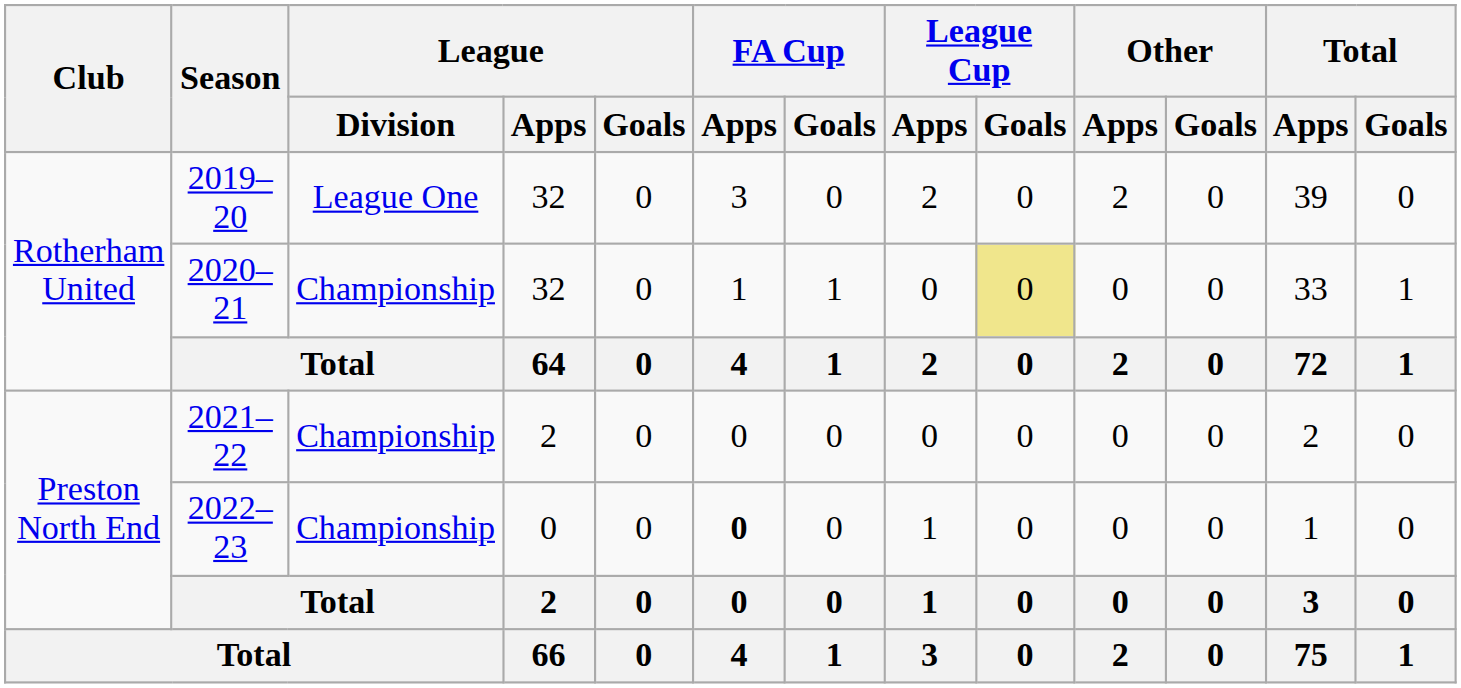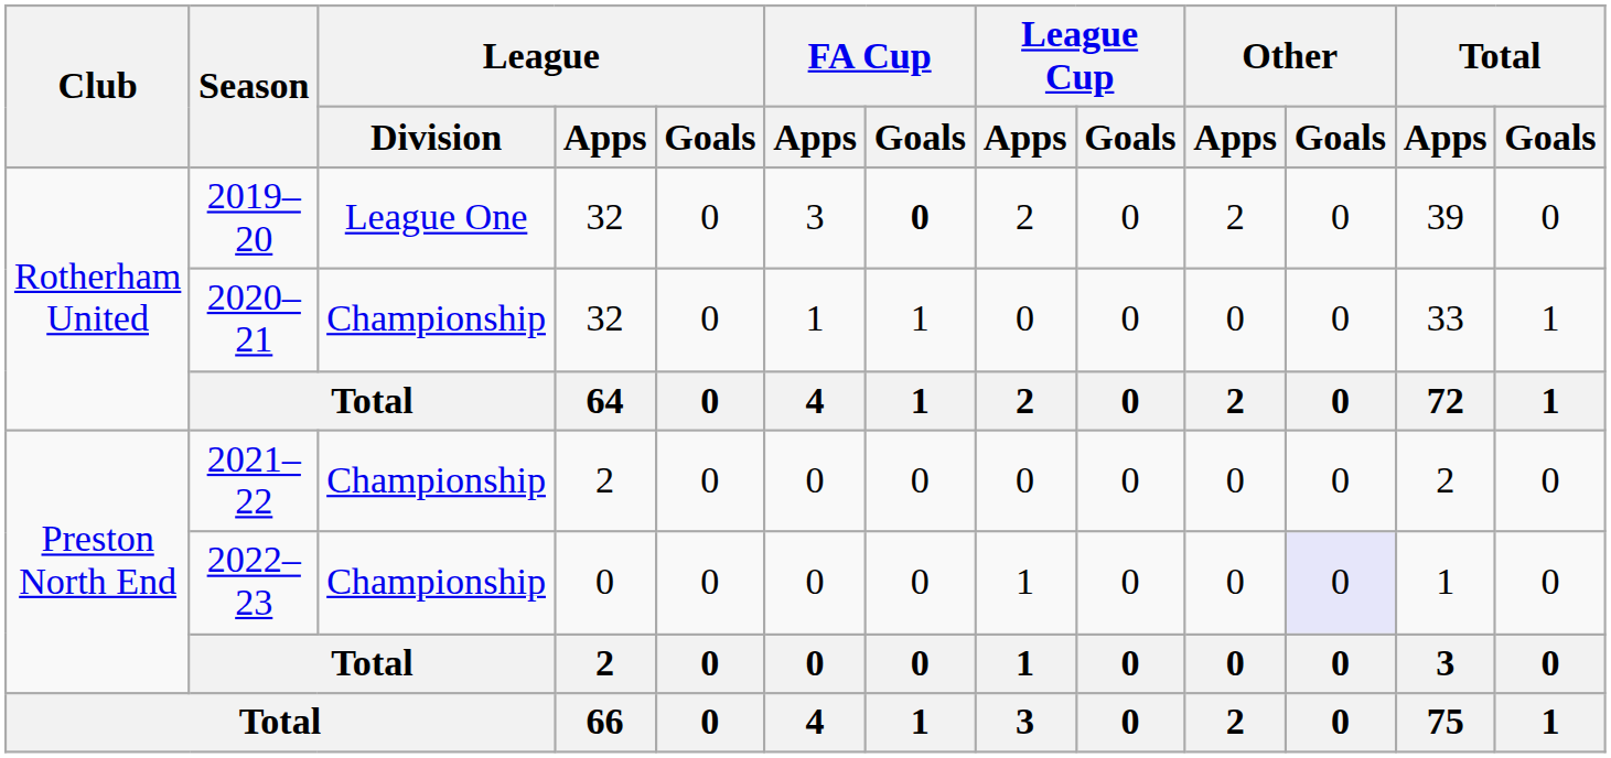2019–20 | FA Cup / Goals: normal -> bold
2020–21 | League Cup / Goals: khaki background -> no background
2022–23 | FA Cup / Apps: bold -> normal
2022–23 | Other / Goals: no background -> lavender background
